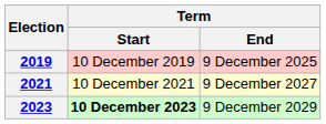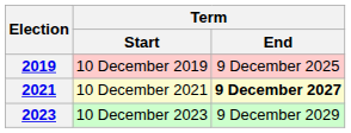2021 | Term / End: normal -> bold
2023 | Term / Start: bold -> normal
